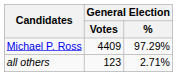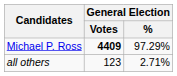Michael P. Ross | General Election / Votes: normal -> bold
